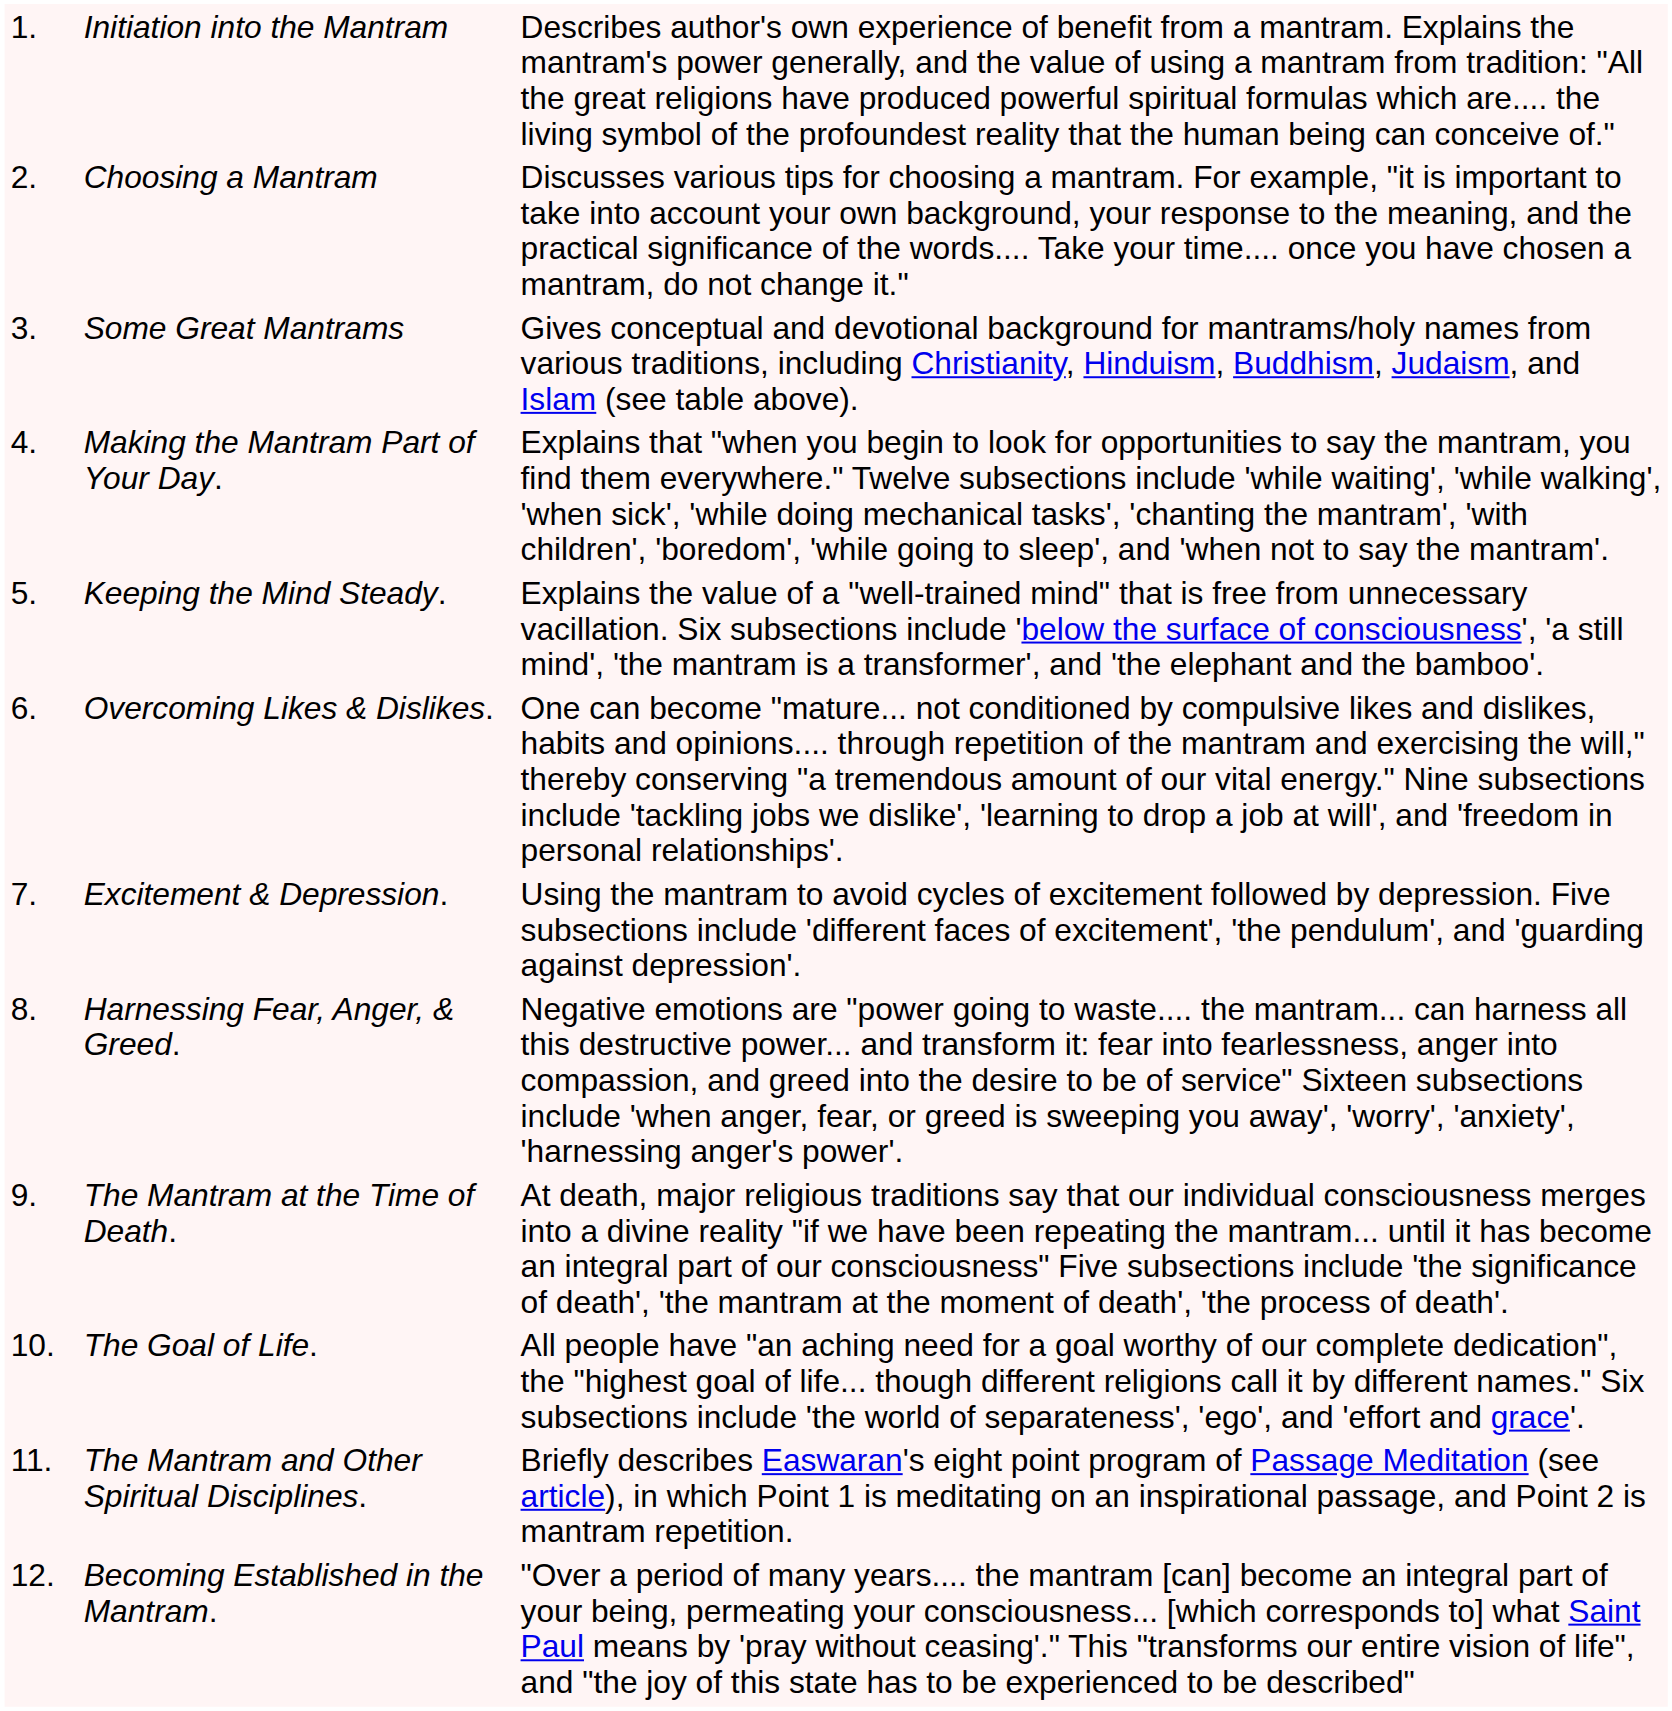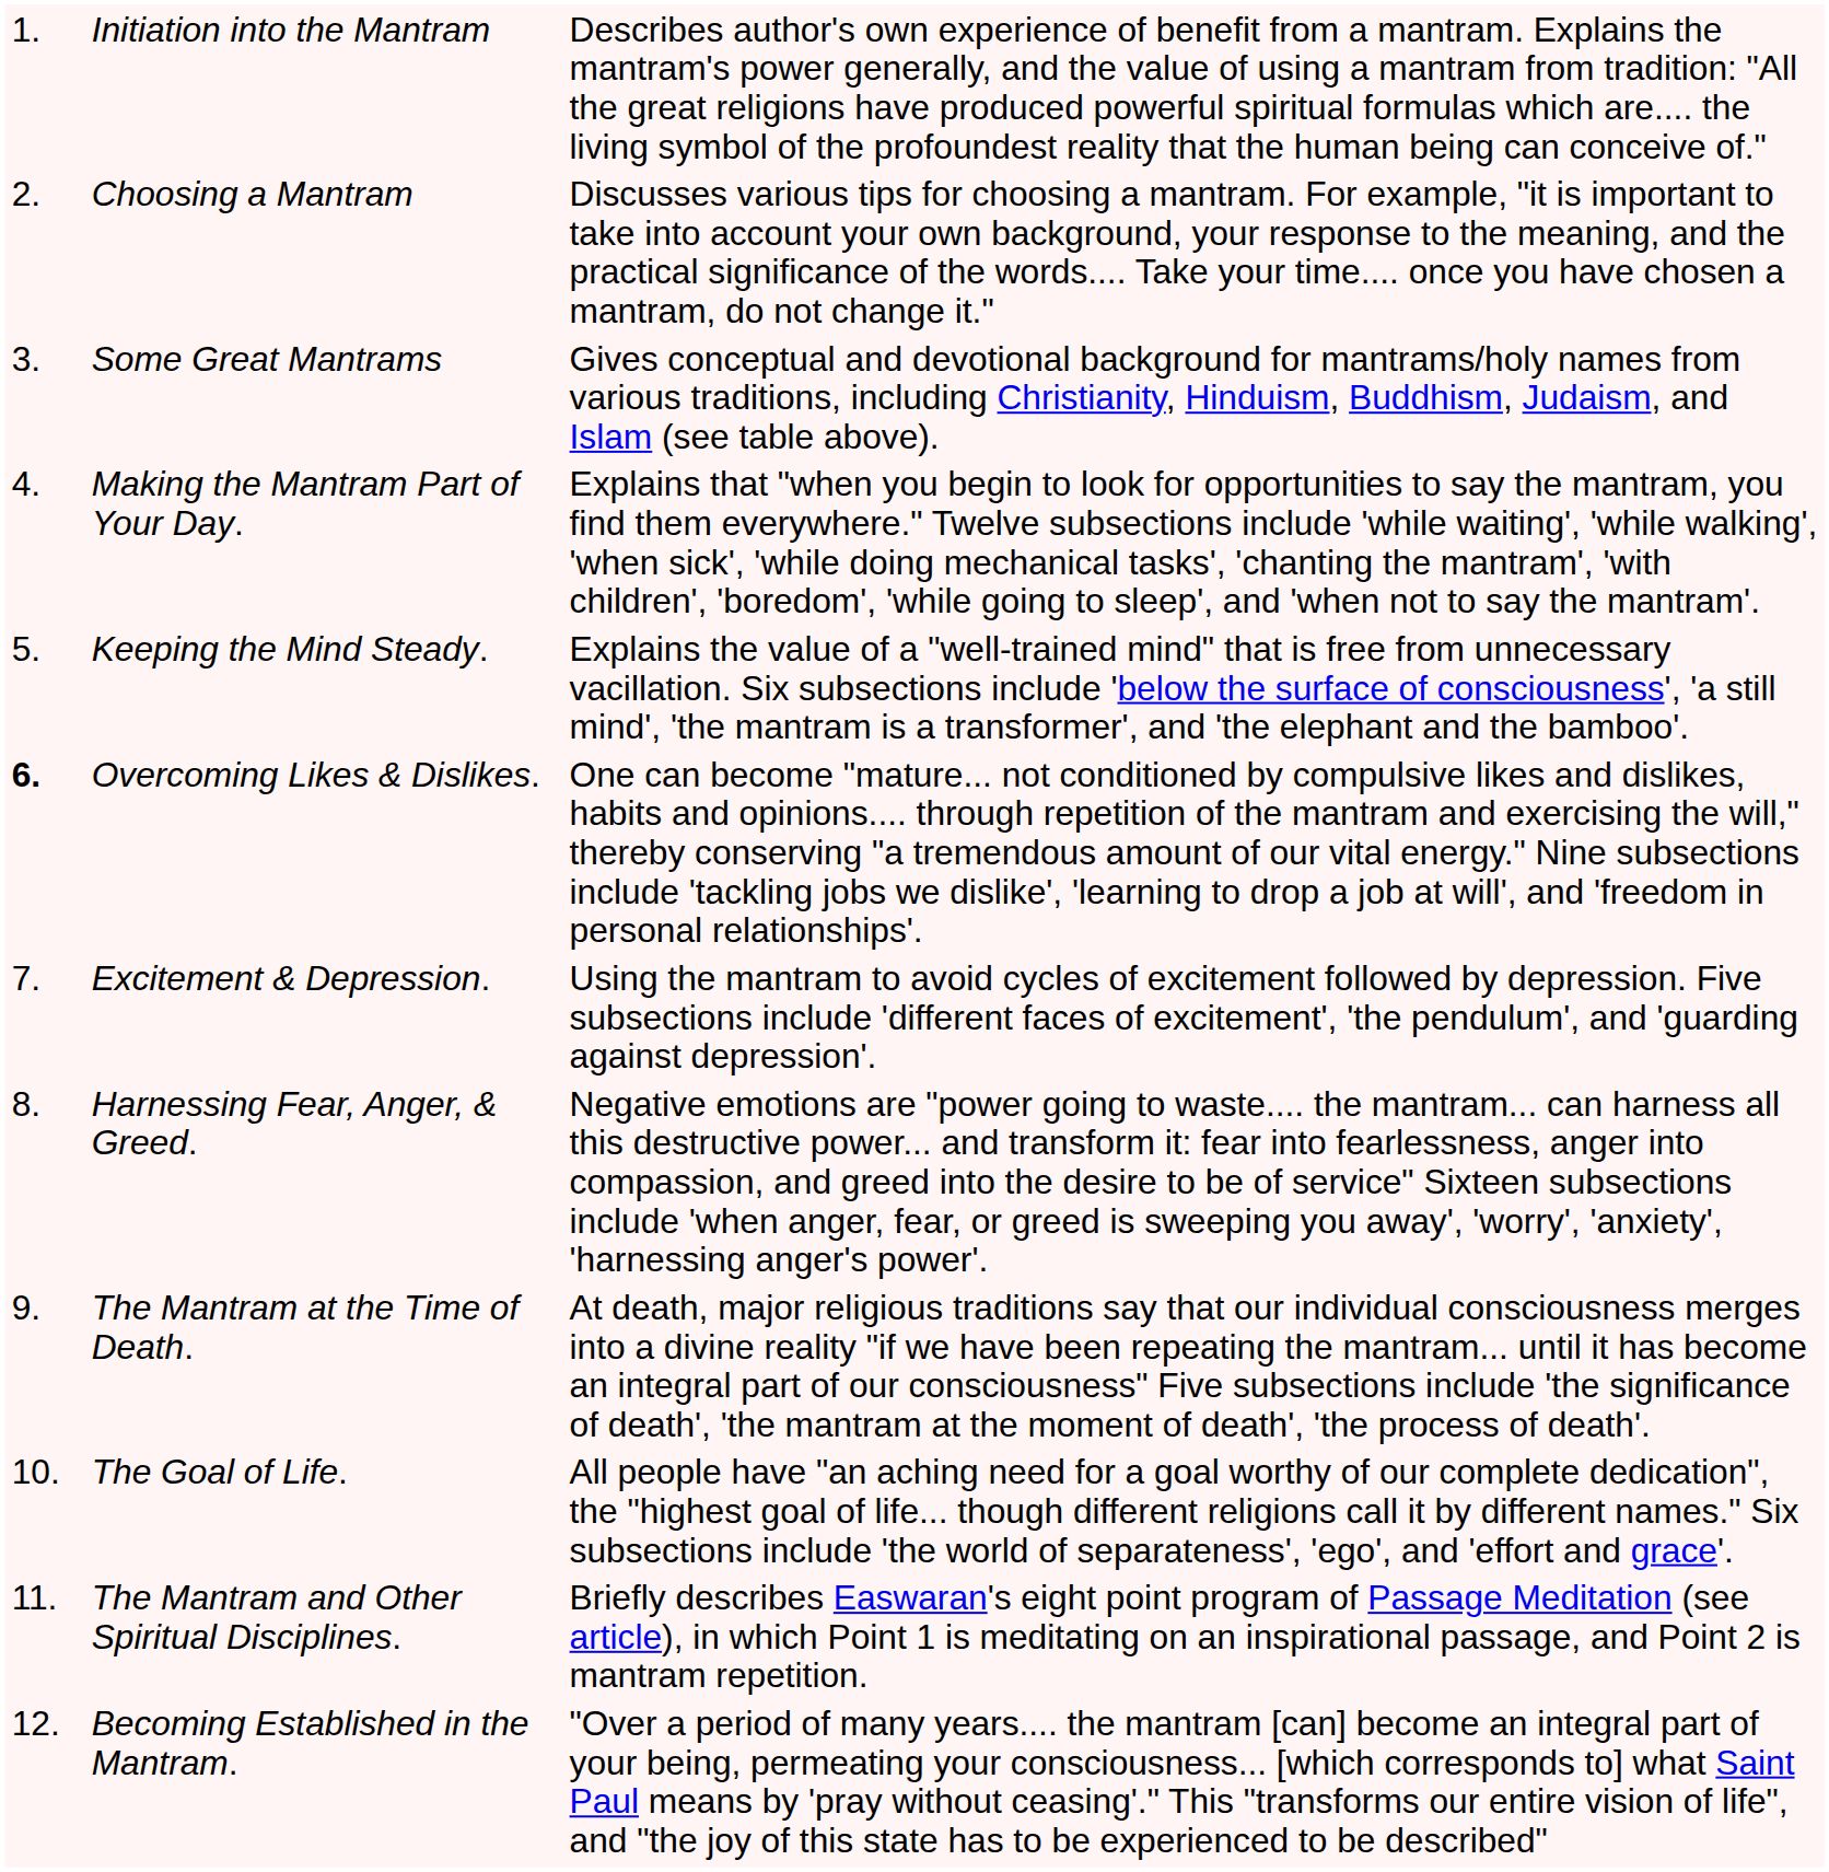Overcoming Likes & Dislikes. | column 1: normal -> bold
